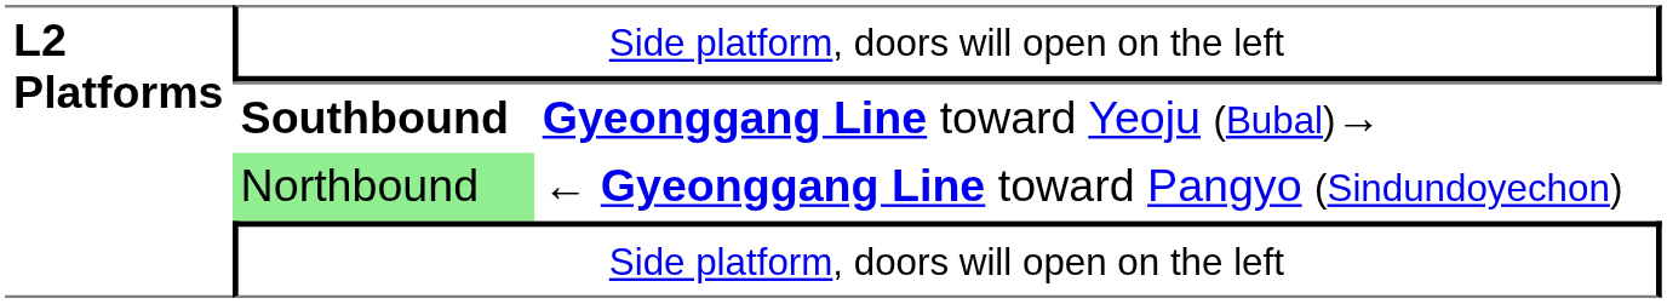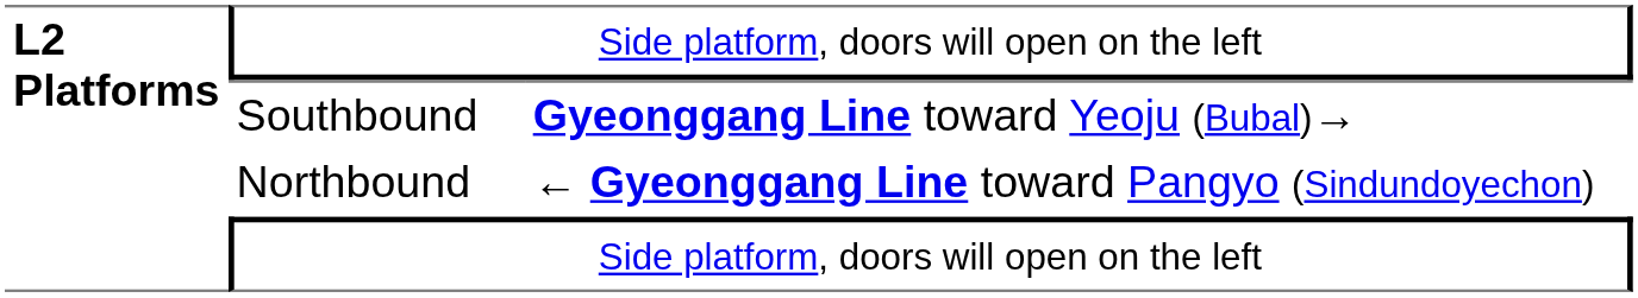Southbound | column 2: bold -> normal
Northbound | column 2: lightgreen background -> no background
